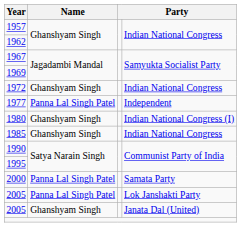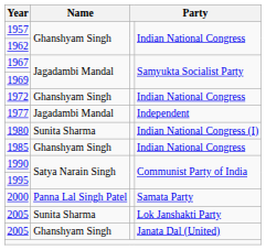1977 | Name: Panna Lal Singh Patel -> Jagadambi Mandal
1980 | Name: Ghanshyam Singh -> Sunita Sharma
2005 / Lok Janshakti Party | Name: Panna Lal Singh Patel -> Sunita Sharma
